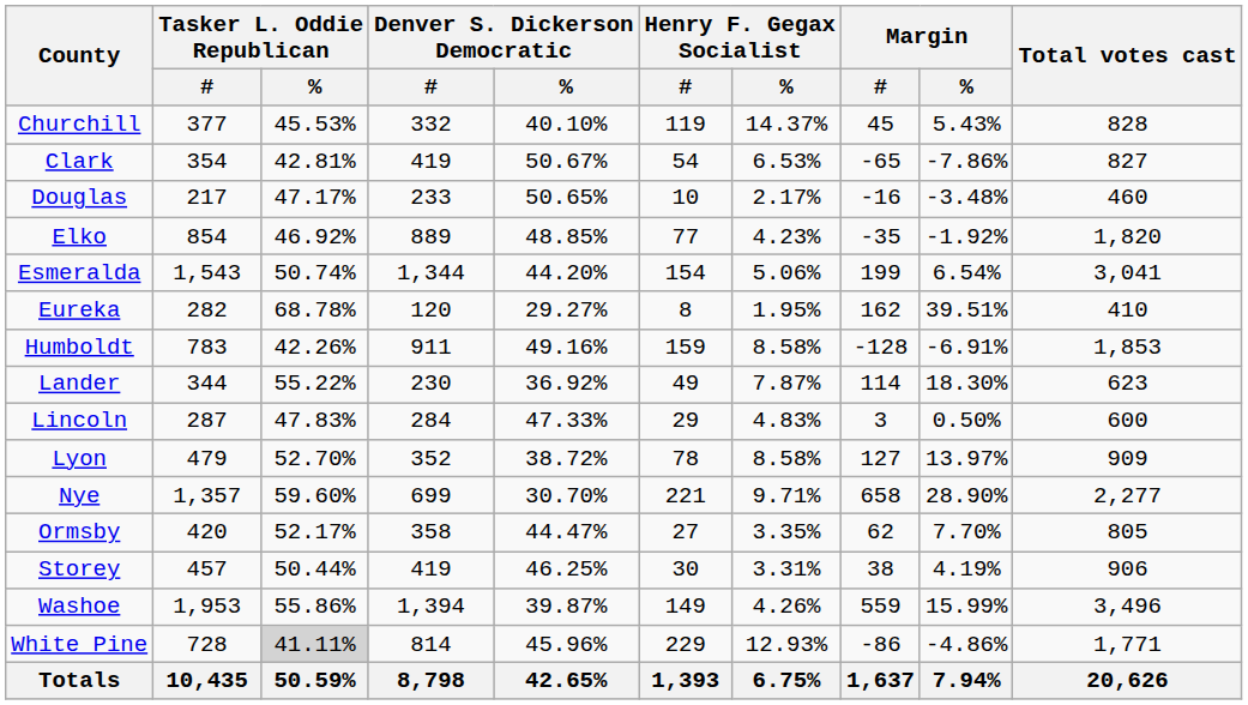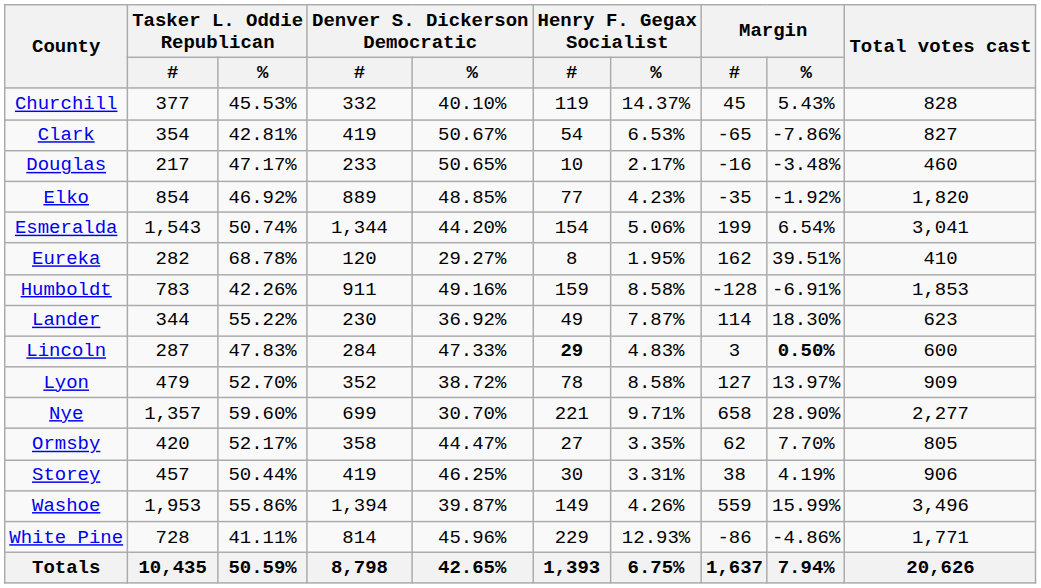Lincoln | Henry F. Gegax Socialist / #: normal -> bold
Lincoln | Margin / %: normal -> bold
White Pine | Tasker L. Oddie Republican / %: lightgrey background -> no background
